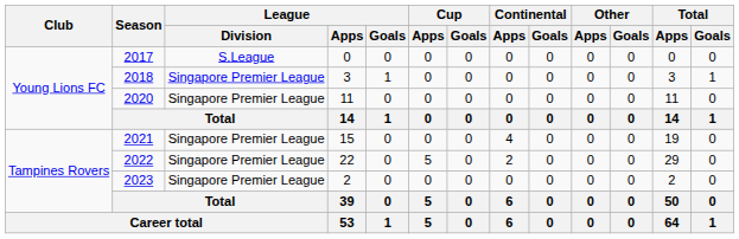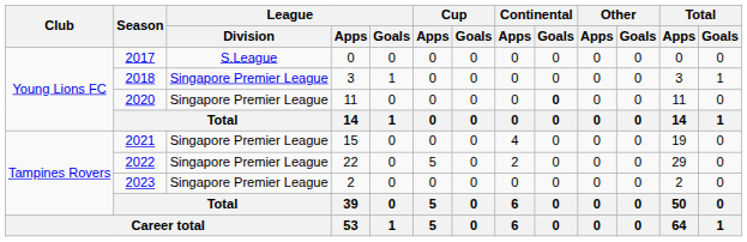2020 | Continental / Goals: normal -> bold
